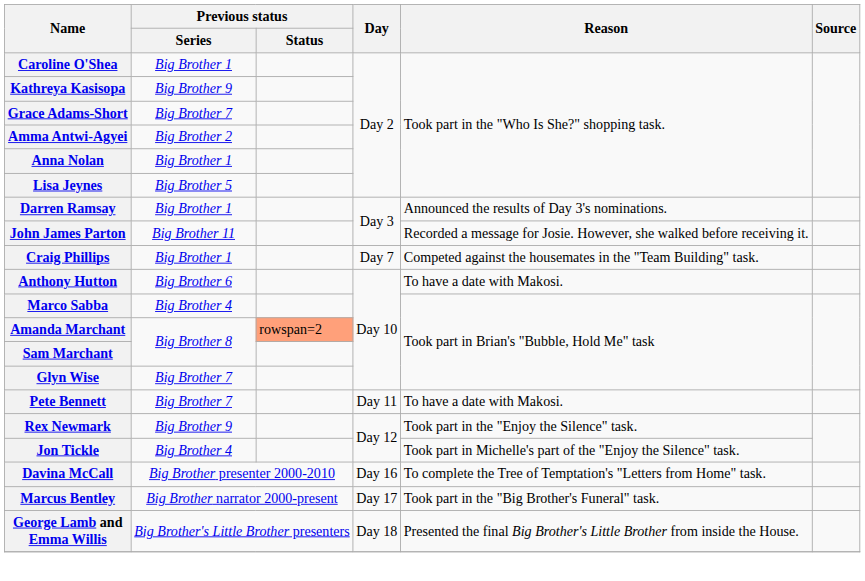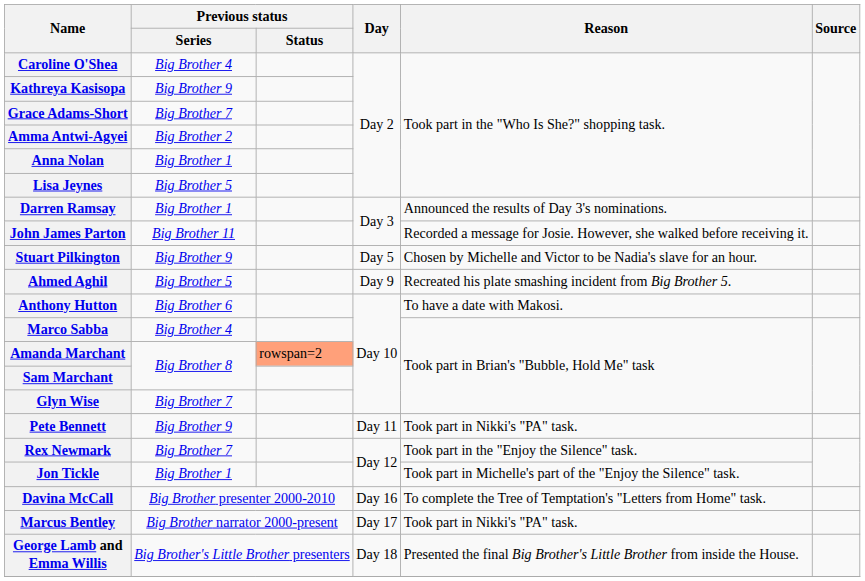Caroline O'Shea | Previous status / Series: Big Brother 1 -> Big Brother 4
+ row: Stuart Pilkington | Big Brother 9 | Day 5 | Chosen by Michelle and Victor to be Nadia's slave for an hour.
- row: Craig Phillips | Big Brother 1 | Day 7 | Competed against the housemates in the "Team Building" task.
+ row: Ahmed Aghil | Big Brother 5 | Day 9 | Recreated his plate smashing incident from Big Brother 5.
Pete Bennett | Previous status / Series: Big Brother 7 -> Big Brother 9
Pete Bennett | Reason: To have a date with Makosi. -> Took part in Nikki's "PA" task.
Rex Newmark | Previous status / Series: Big Brother 9 -> Big Brother 7
Jon Tickle | Previous status / Series: Big Brother 4 -> Big Brother 1
Marcus Bentley | Reason: Took part in the "Big Brother's Funeral" task. -> Took part in Nikki's "PA" task.
